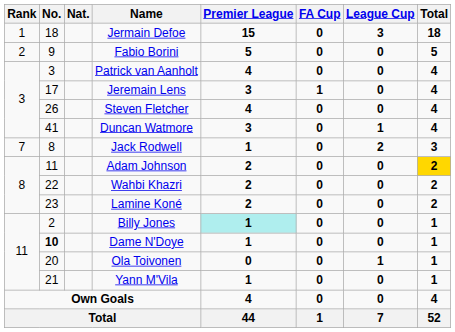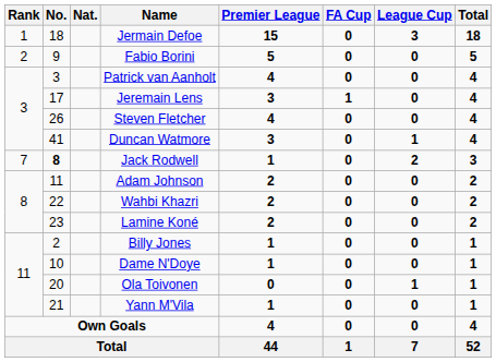Jack Rodwell | No.: normal -> bold
Adam Johnson | Total: gold background -> no background
Billy Jones | Premier League: paleturquoise background -> no background
Dame N'Doye | No.: bold -> normal
